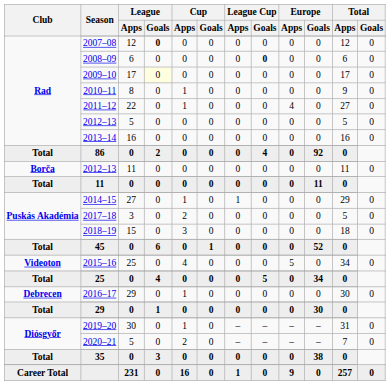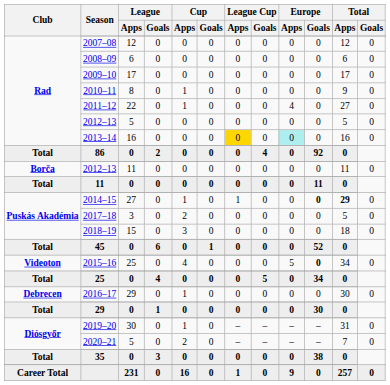2007–08 | League / Goals: bold -> normal
2008–09 | League Cup / Goals: bold -> normal
2009–10 | League / Goals: lightyellow background -> no background
2013–14 | League Cup / Apps: no background -> gold background
2013–14 | Europe / Apps: no background -> paleturquoise background
2014–15 | Europe / Goals: normal -> bold
2014–15 | Total / Apps: normal -> bold
2015–16 | Europe / Goals: normal -> bold
